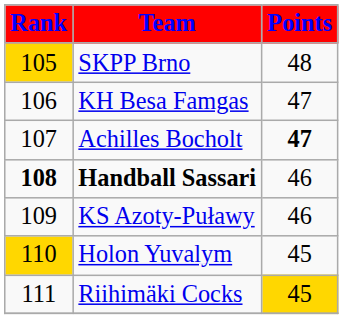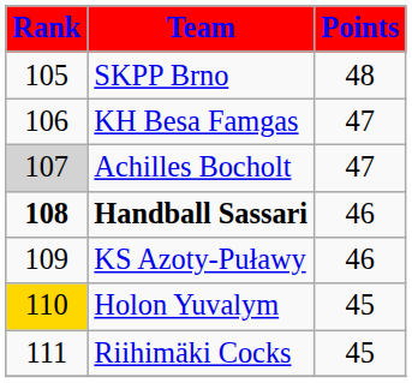SKPP Brno | Rank: gold background -> no background
Achilles Bocholt | Rank: no background -> lightgrey background
Achilles Bocholt | Points: bold -> normal
Riihimäki Cocks | Points: gold background -> no background
